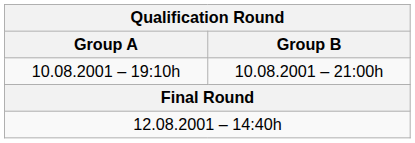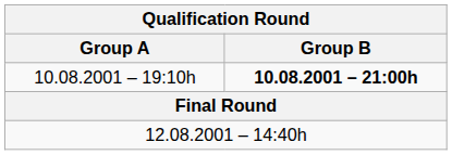10.08.2001 – 19:10h | Group B: normal -> bold
